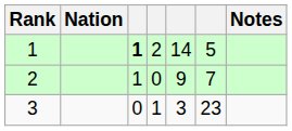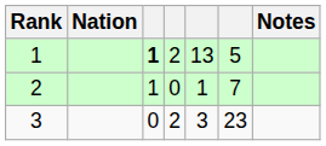row 2 | column 5: 14 -> 13
row 3 | column 5: 9 -> 1
row 4 | column 4: 1 -> 2
